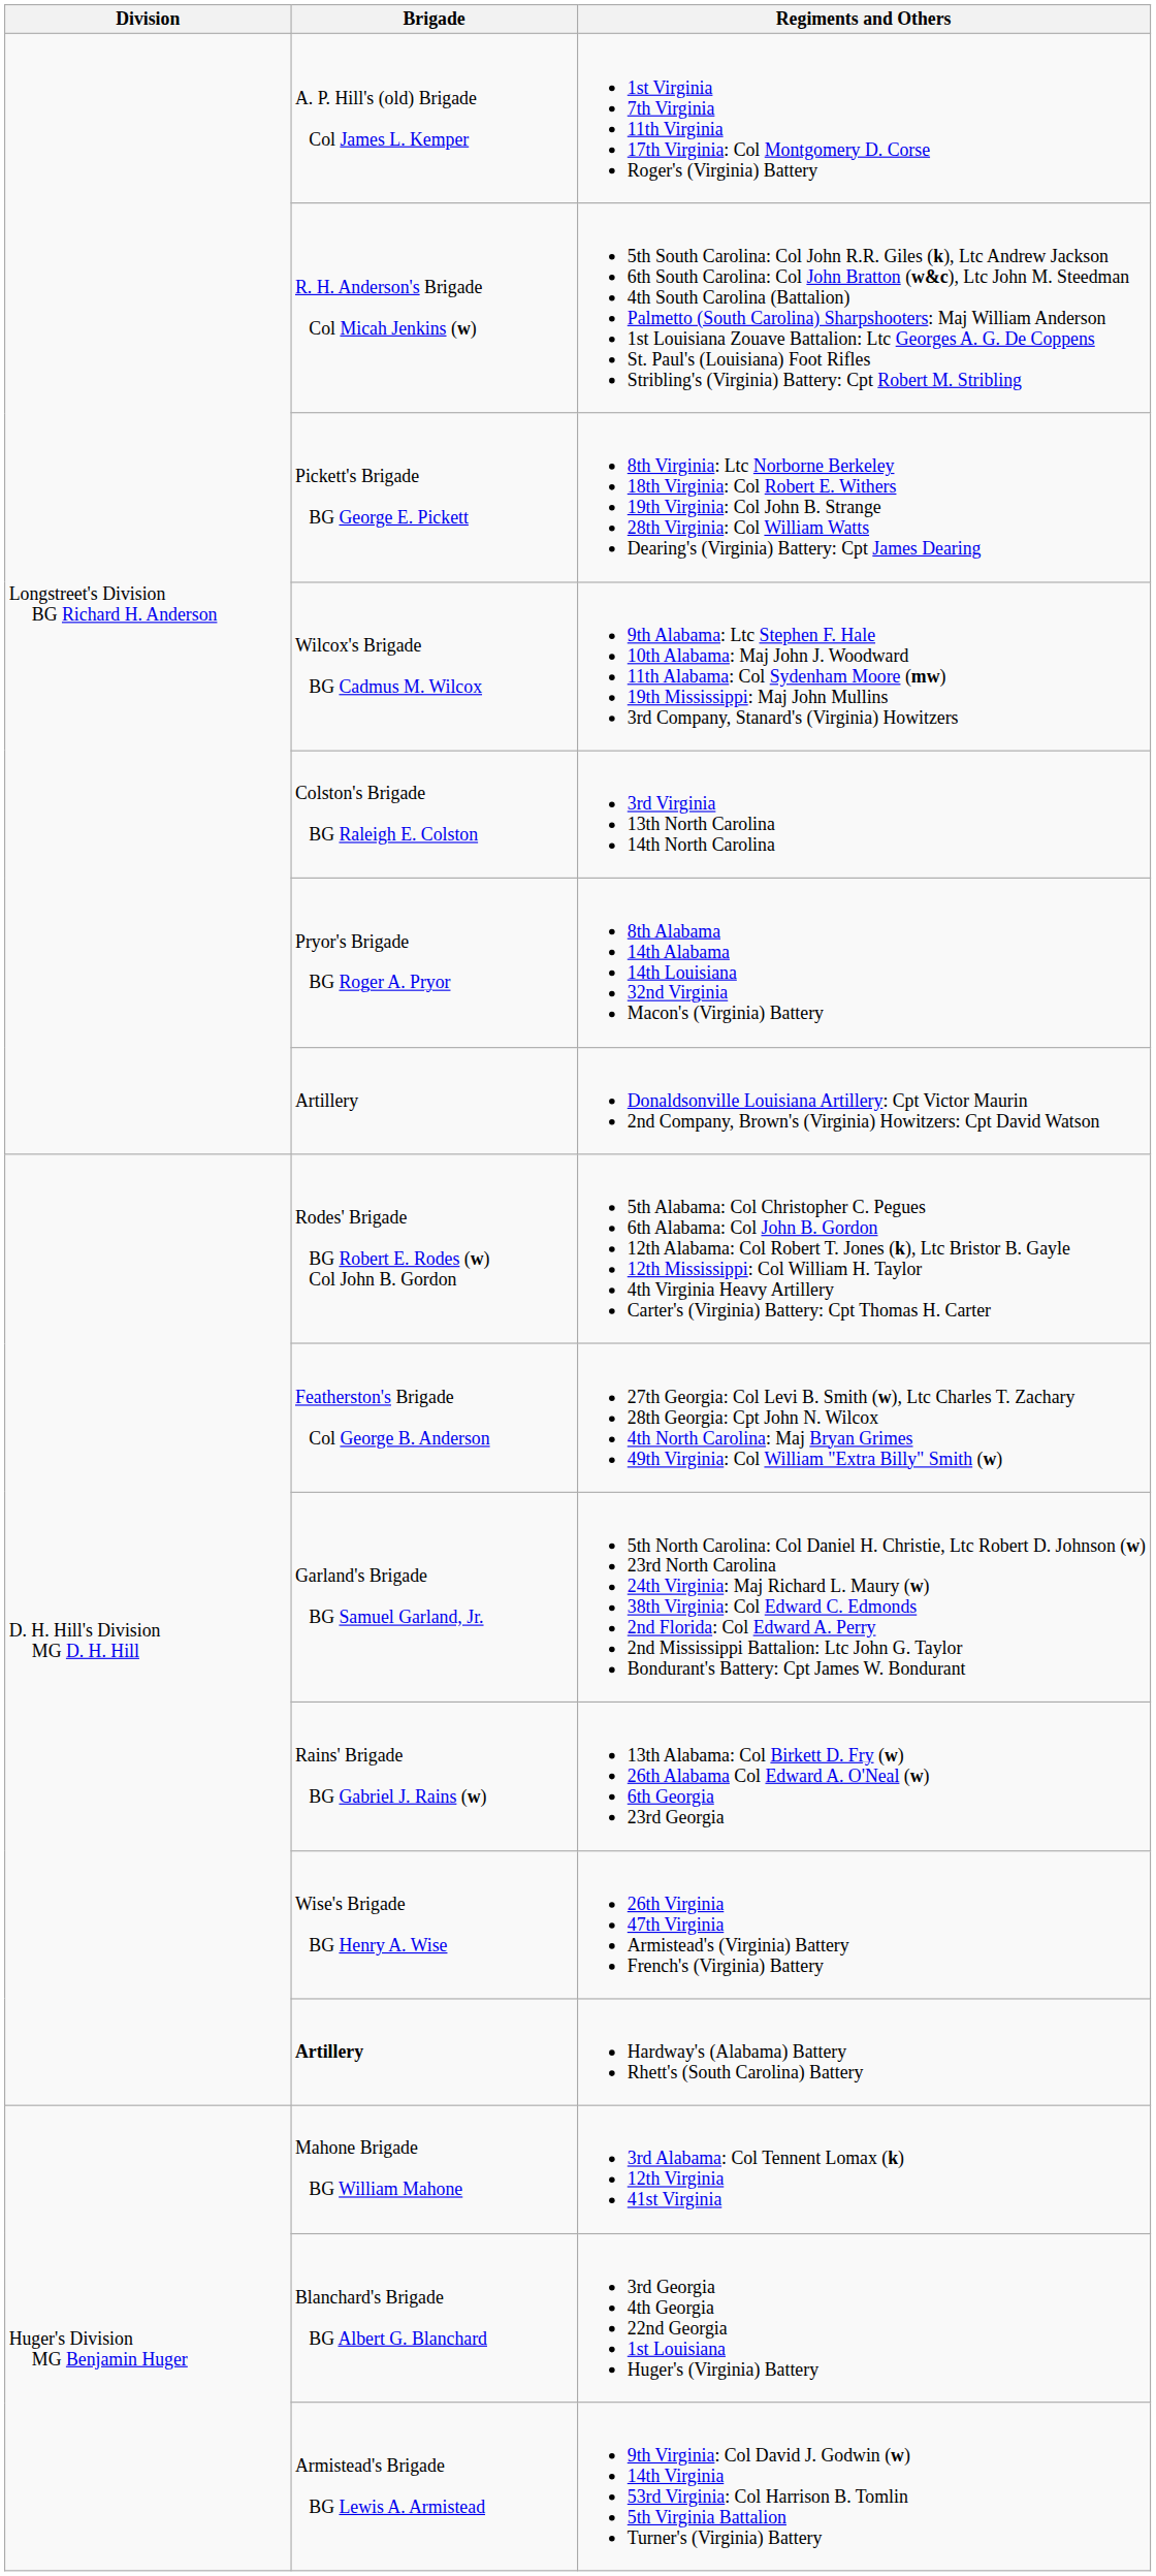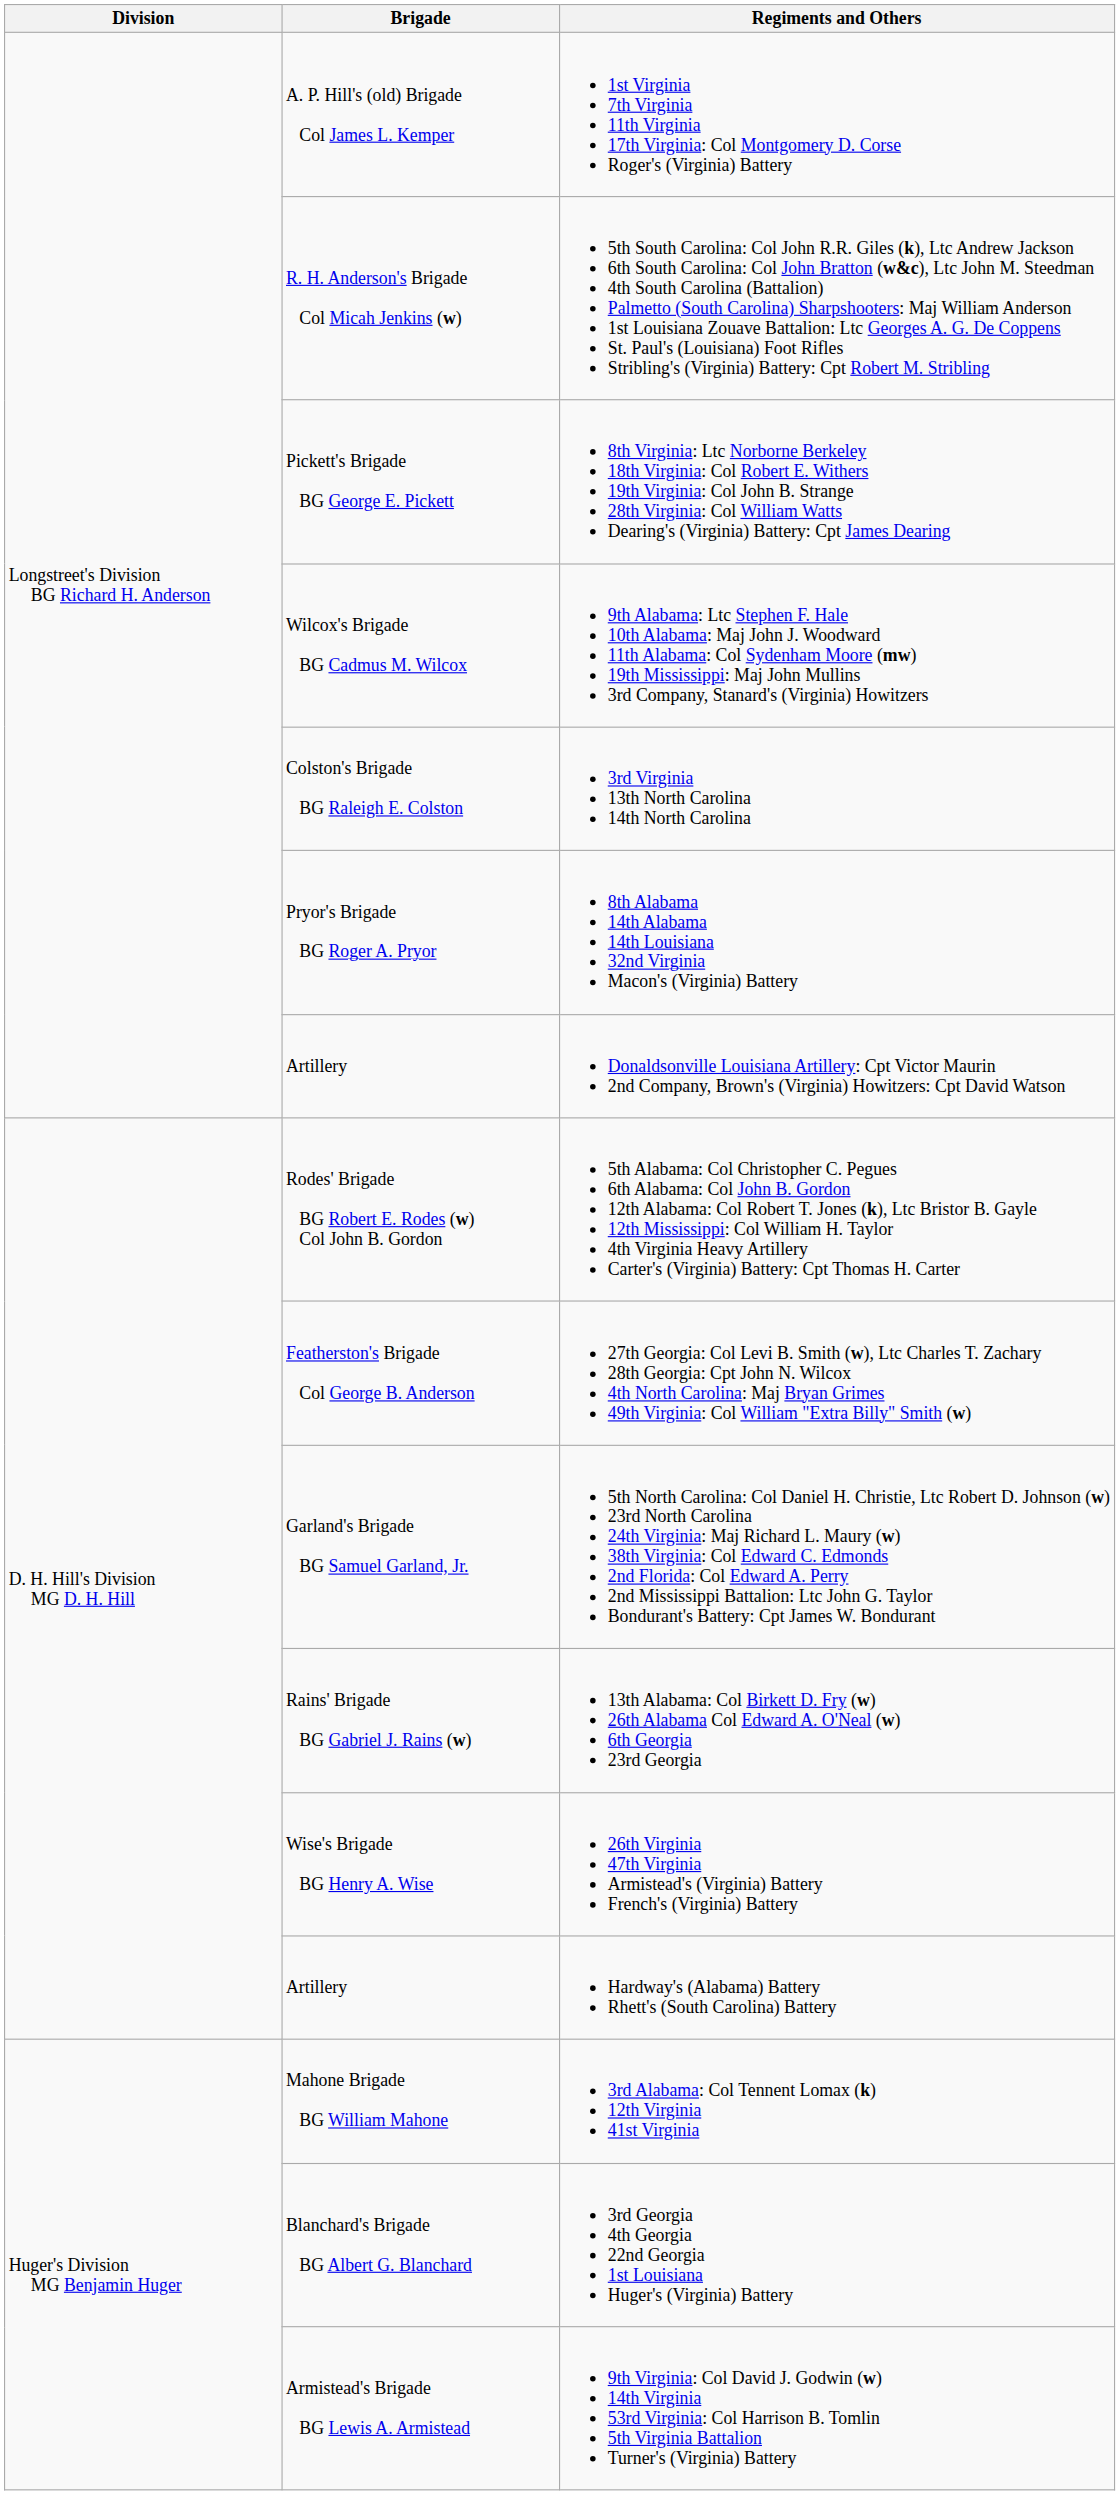Hardway's (Alabama) Battery Rhett's (South Carolina) Battery | Brigade: bold -> normal
